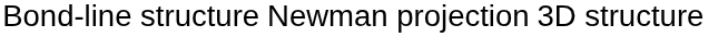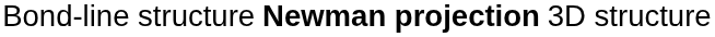Bond-line structure | column 2: normal -> bold
